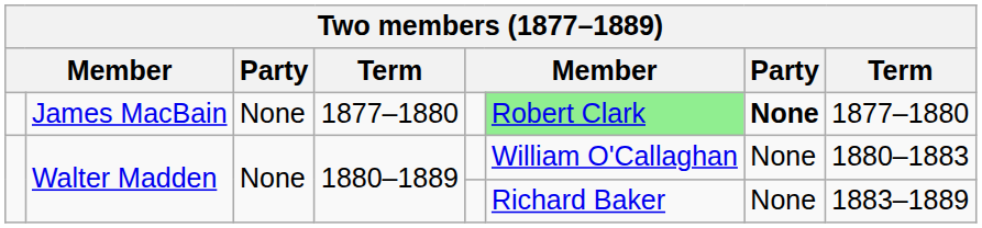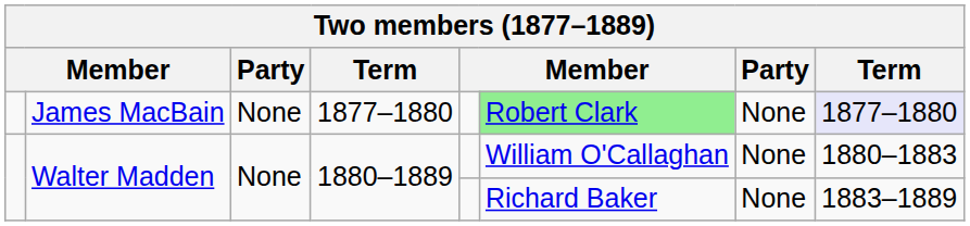James MacBain | column 7: bold -> normal
James MacBain | column 8: no background -> lavender background
